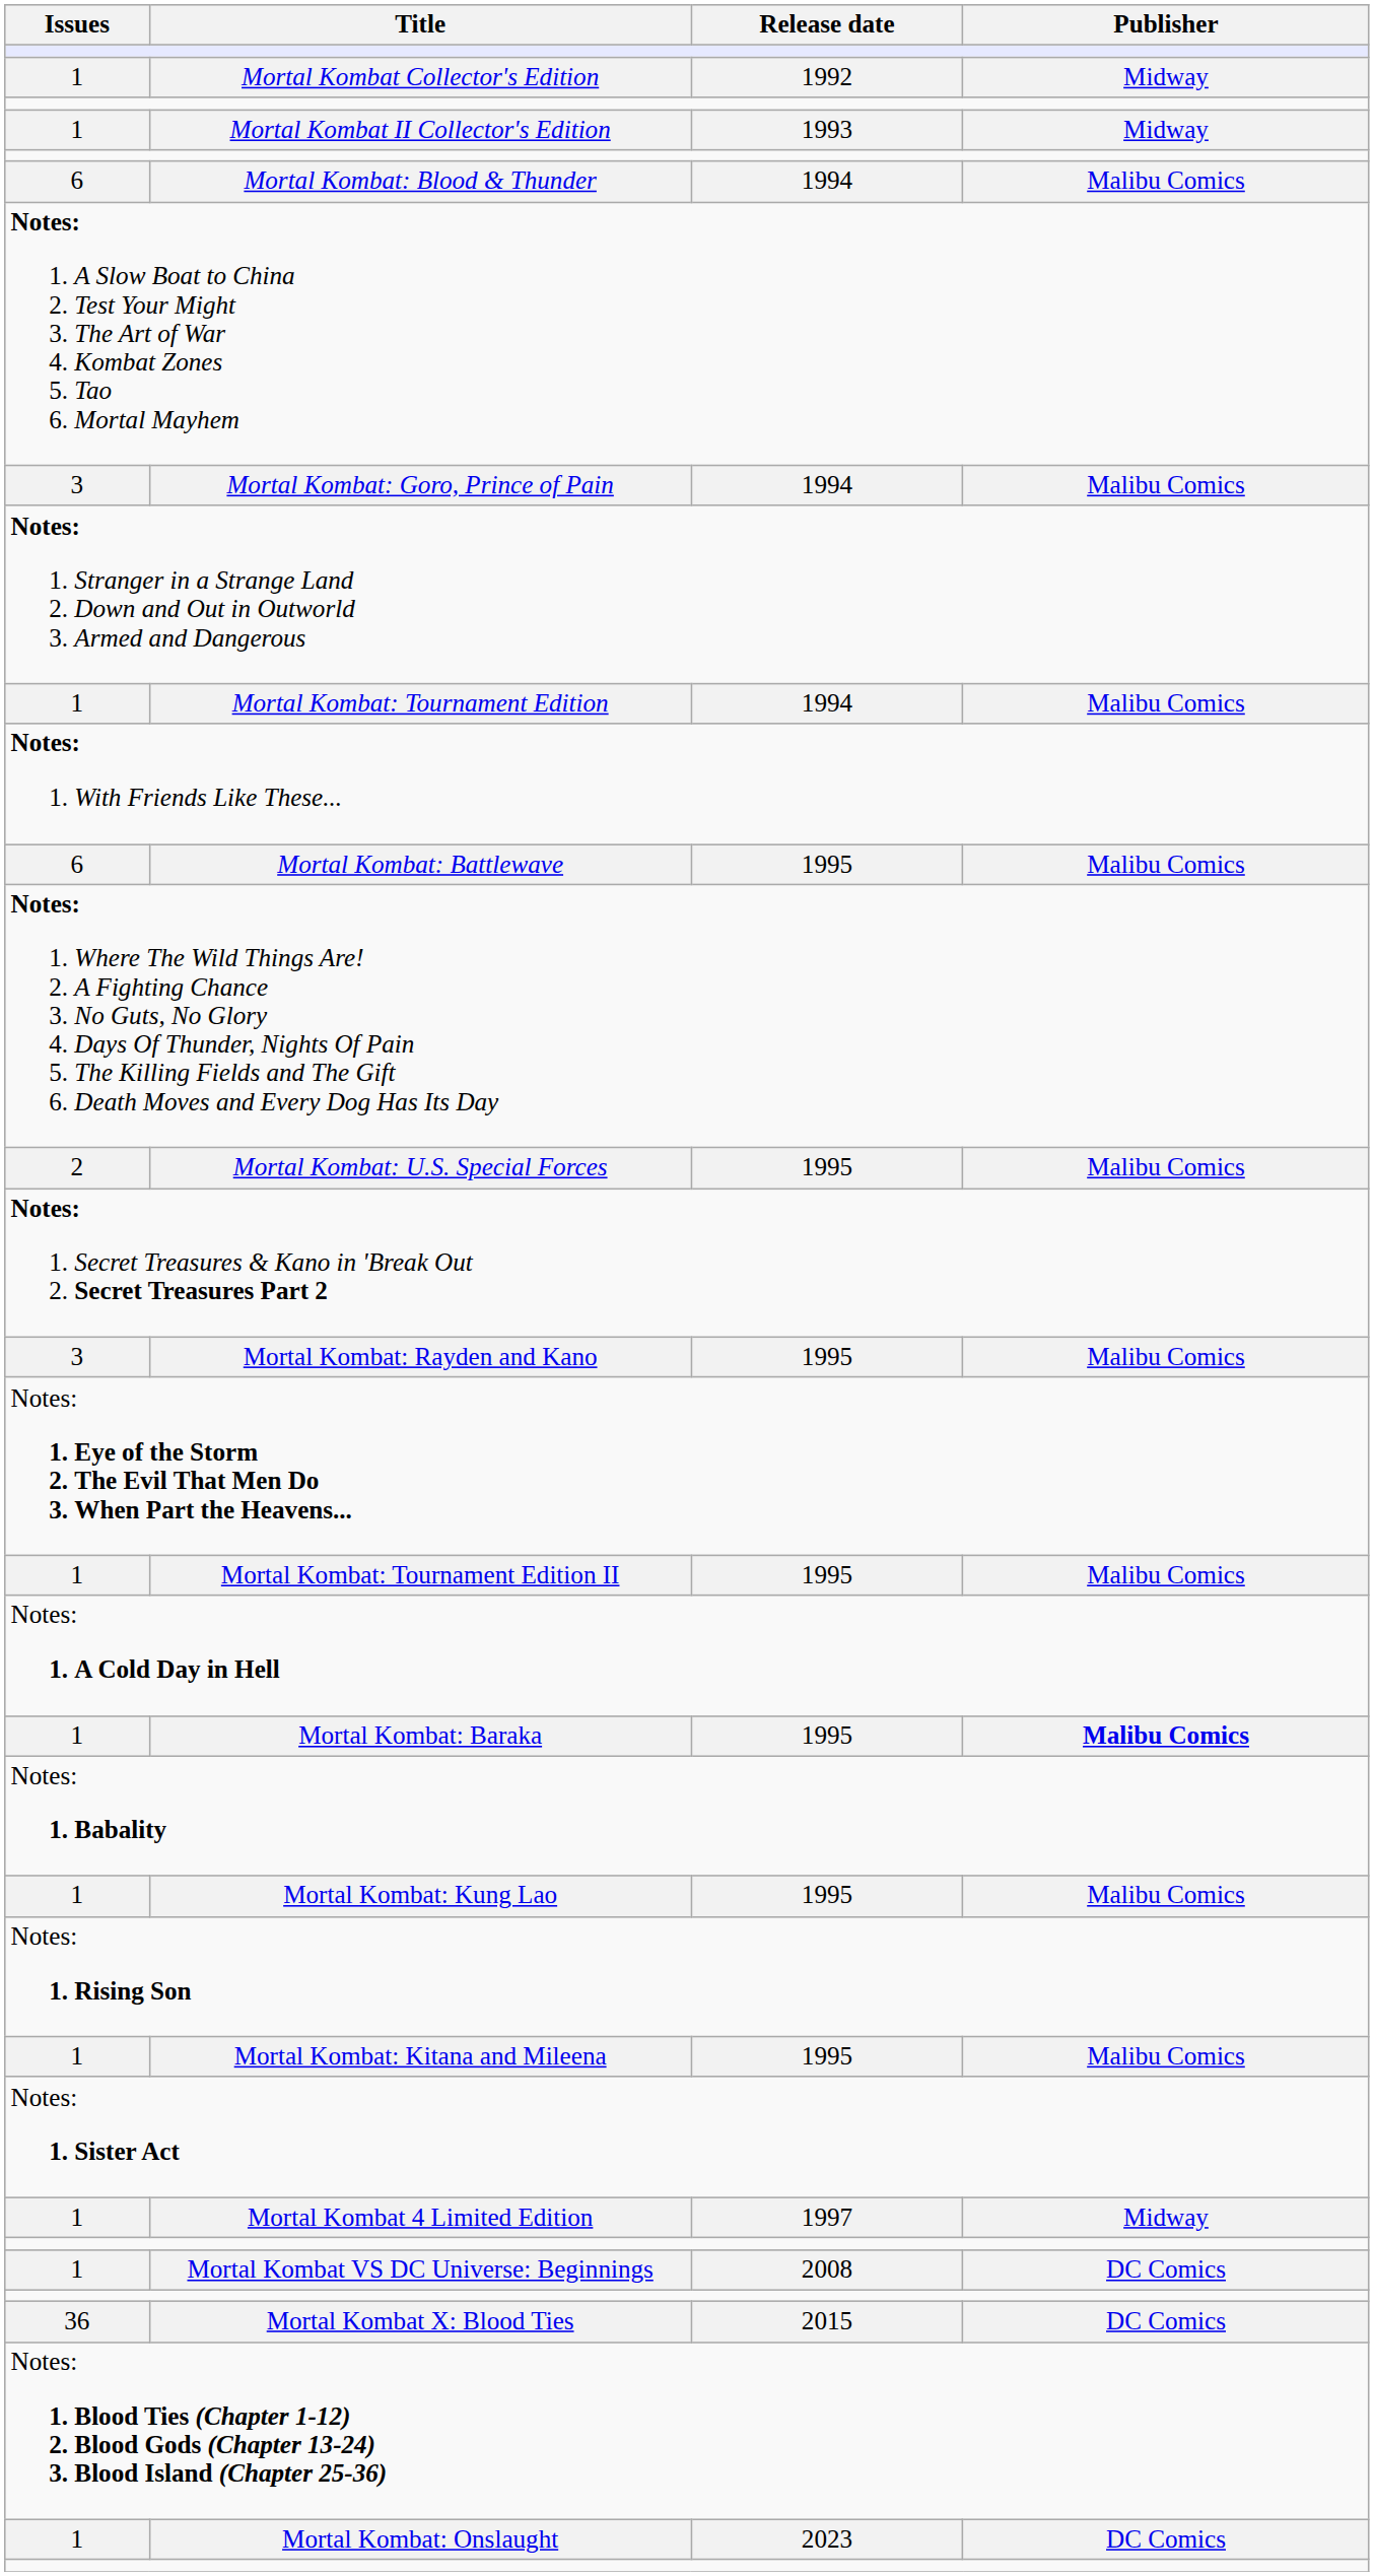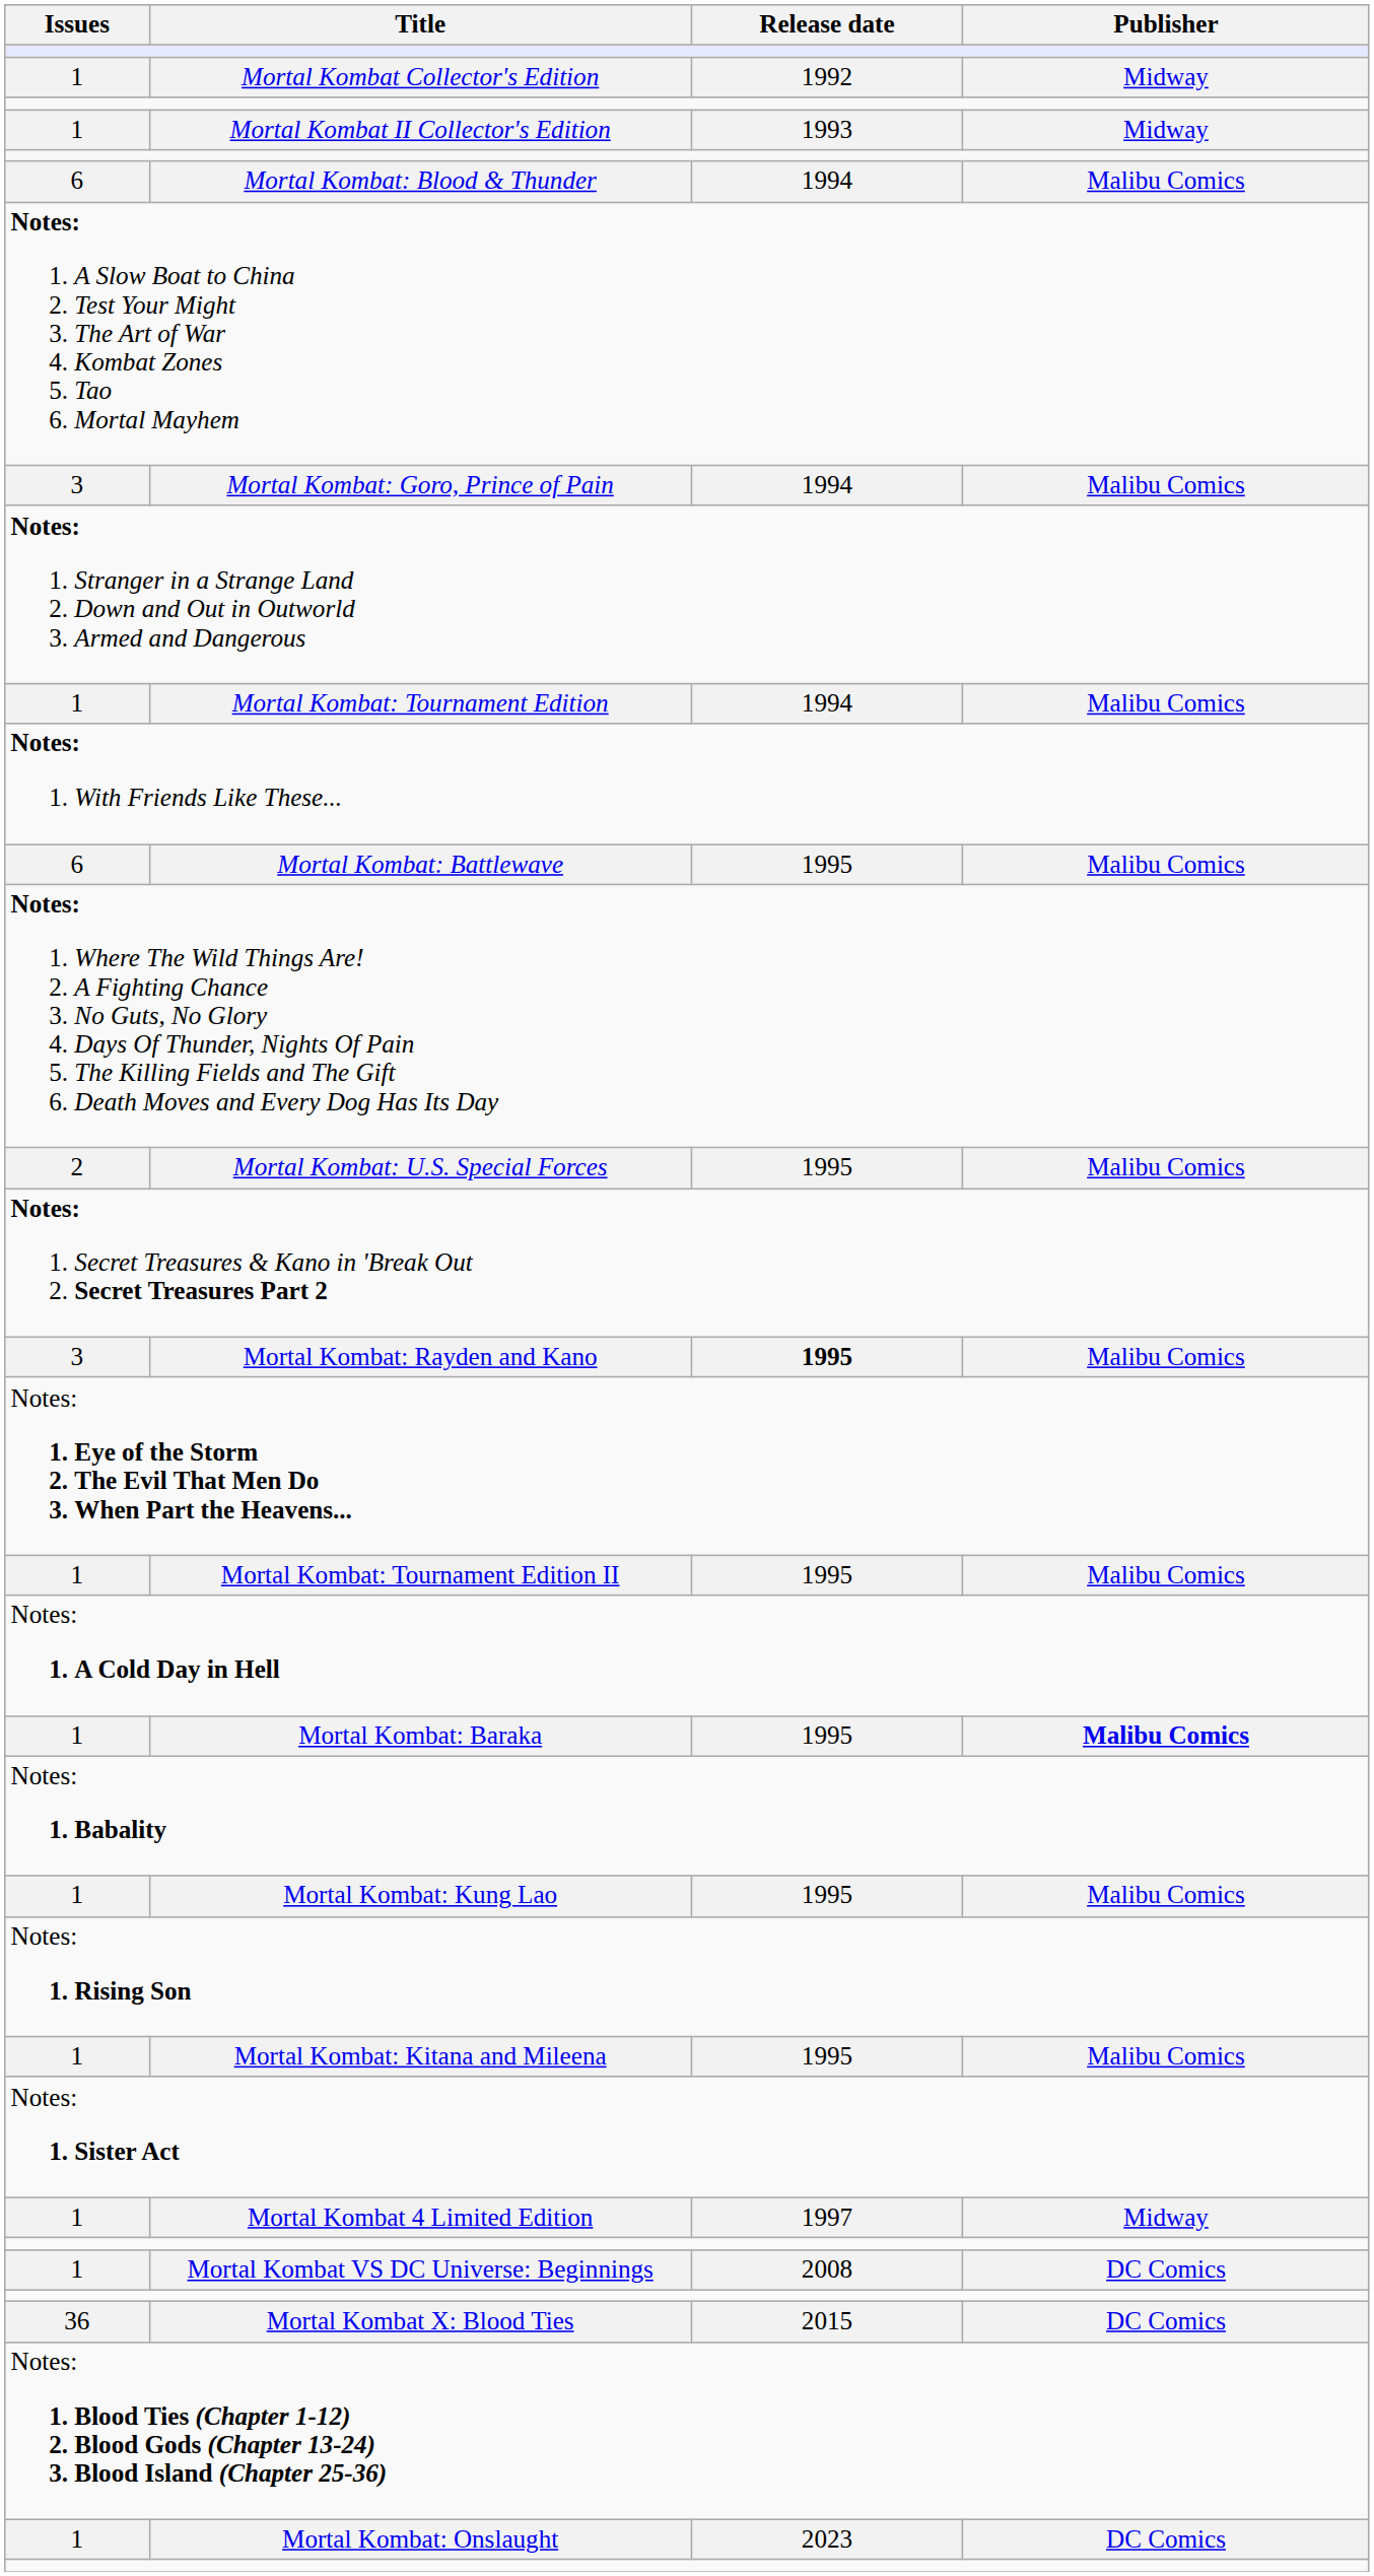Mortal Kombat: Rayden and Kano | Release date: normal -> bold
